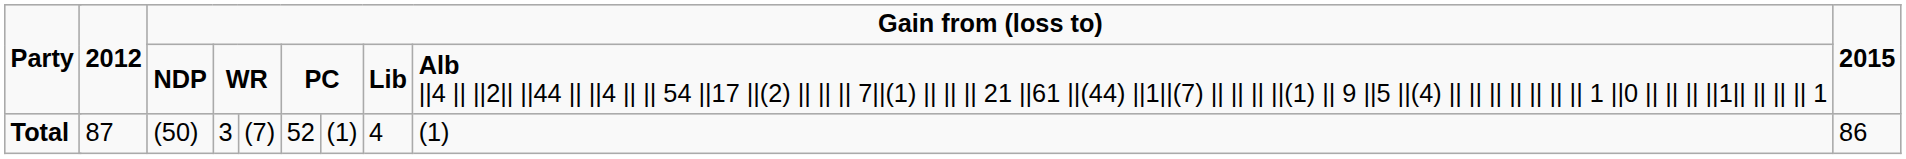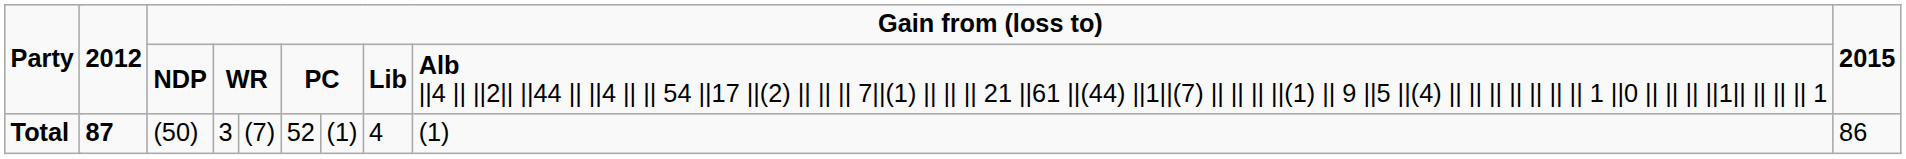row 3 | 2012: normal -> bold
